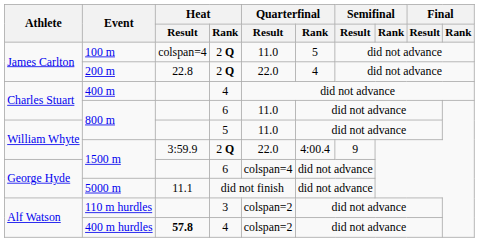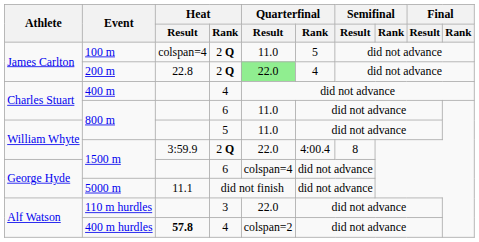200 m | Quarterfinal / Result: no background -> lightgreen background
1500 m / 2 Q | Semifinal / Result: 9 -> 8
110 m hurdles | Quarterfinal / Result: colspan=2 -> 22.0
